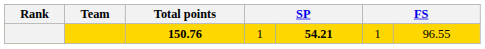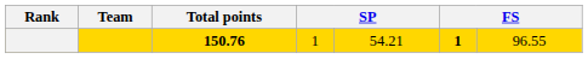row 2 | column 5: bold -> normal
row 2 | column 6: normal -> bold
